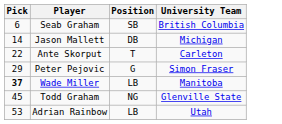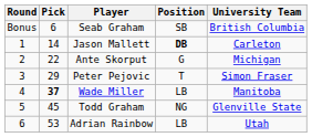+ column: Round | Bonus | 1 | 2 | 3 | 4 | 5 | 6
Jason Mallett | Position: normal -> bold
Jason Mallett | University Team: Michigan -> Carleton
Ante Skorput | Position: T -> G
Ante Skorput | University Team: Carleton -> Michigan
Peter Pejovic | Position: G -> T
